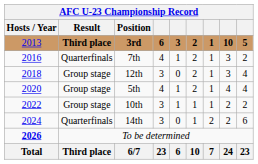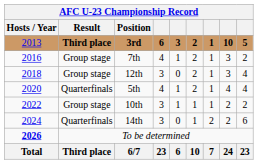7th | Result: Quarterfinals -> Group stage
5th | Result: Group stage -> Quarterfinals
